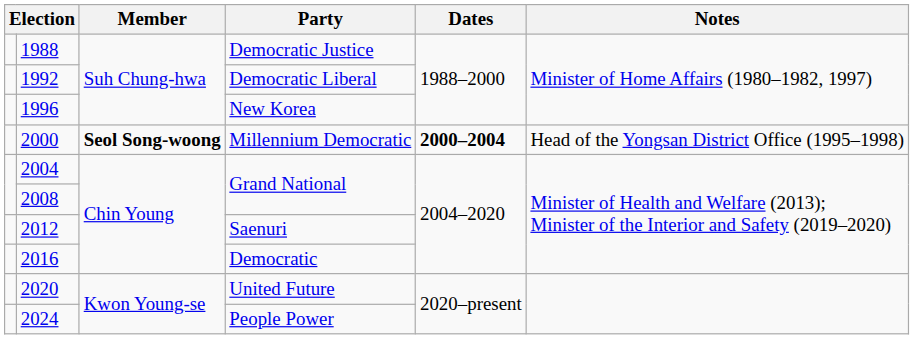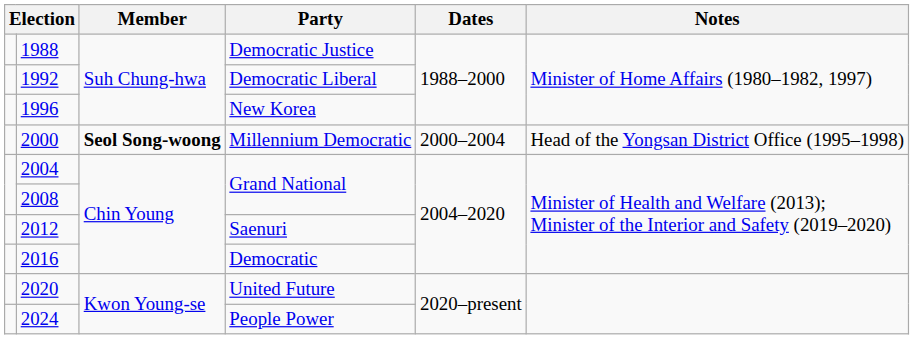Millennium Democratic | Dates: bold -> normal
